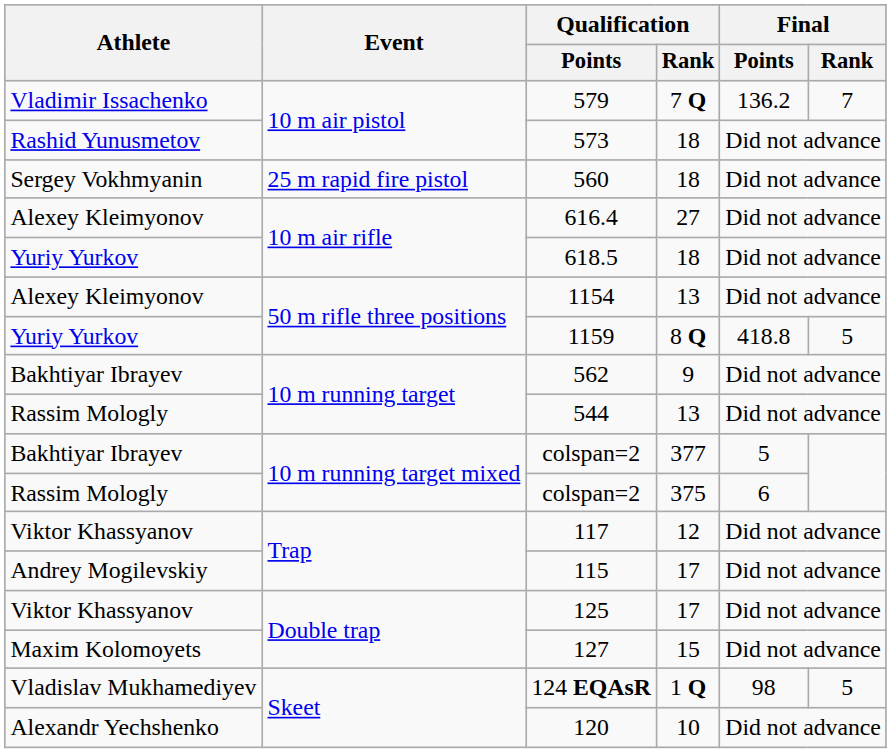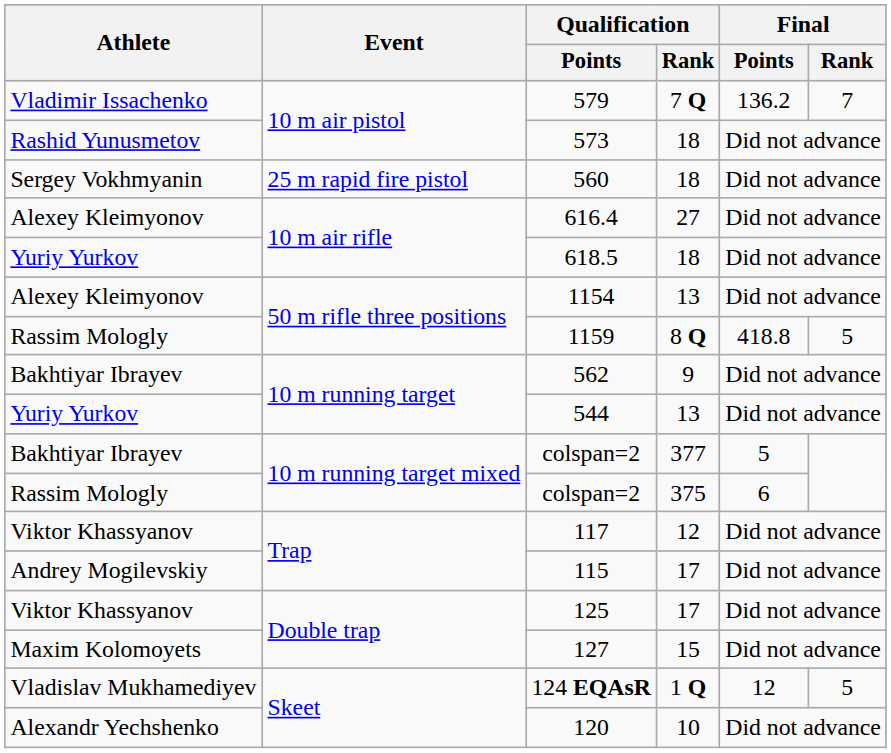1159 | Athlete: Yuriy Yurkov -> Rassim Mologly
544 | Athlete: Rassim Mologly -> Yuriy Yurkov
124 EQAsR | Final / Points: 98 -> 12
